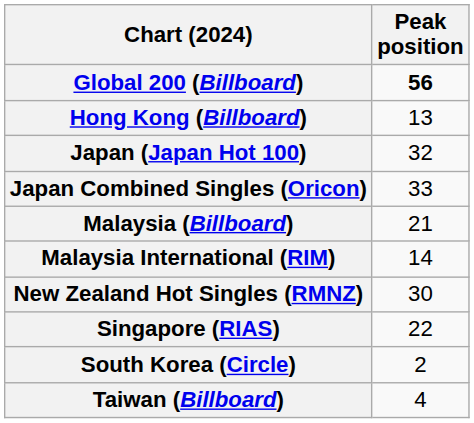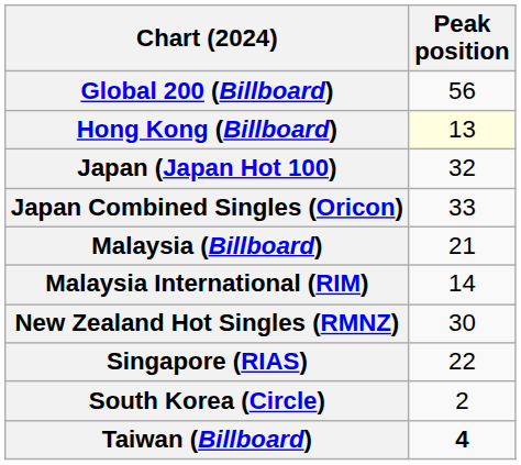Global 200 (Billboard) | Peak position: bold -> normal
Hong Kong (Billboard) | Peak position: no background -> lightyellow background
Taiwan (Billboard) | Peak position: normal -> bold
